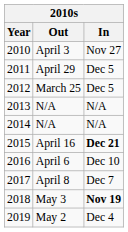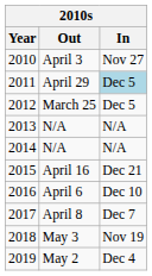April 29 | In: no background -> lightblue background
April 16 | In: bold -> normal
May 3 | In: bold -> normal
